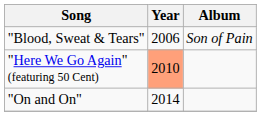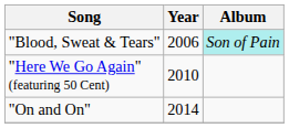"Blood, Sweat & Tears" | Album: no background -> paleturquoise background
"Here We Go Again" (featuring 50 Cent) | Year: lightsalmon background -> no background
